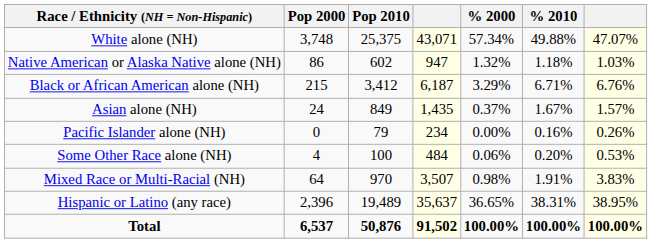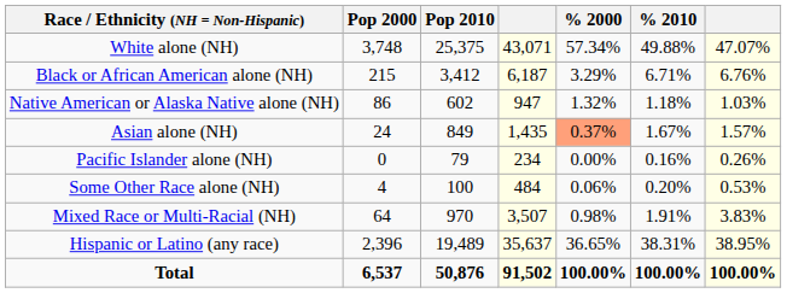rows swapped: Black or African American alone (NH) <-> Native American or Alaska Native alone (NH)
Asian alone (NH) | % 2000: no background -> lightsalmon background
